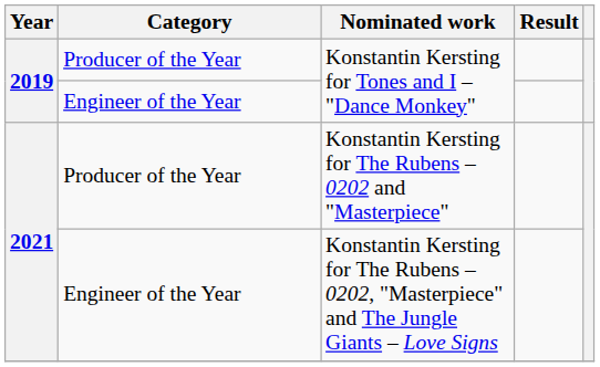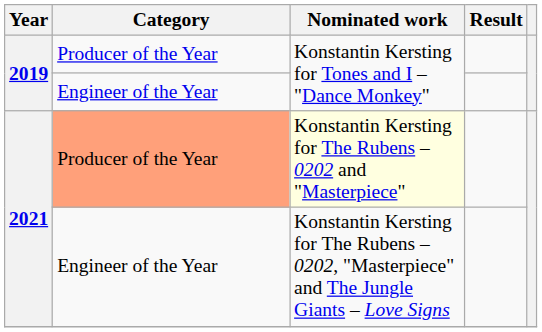Konstantin Kersting for The Rubens – 0202 and "Masterpiece" | Category: no background -> lightsalmon background
Konstantin Kersting for The Rubens – 0202 and "Masterpiece" | Nominated work: no background -> lightyellow background
